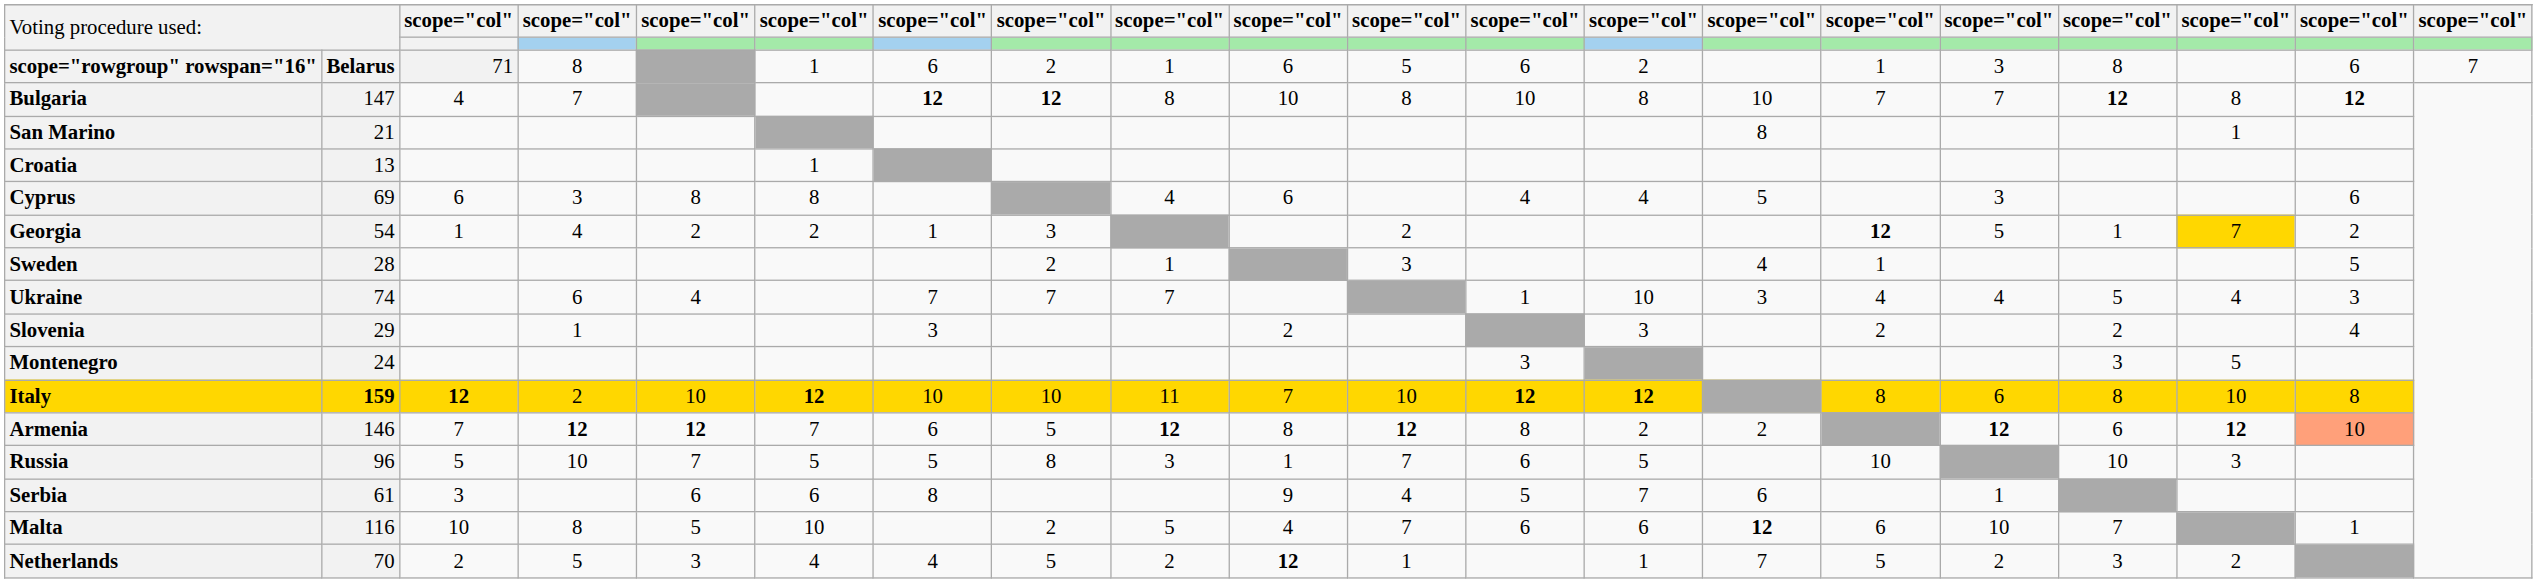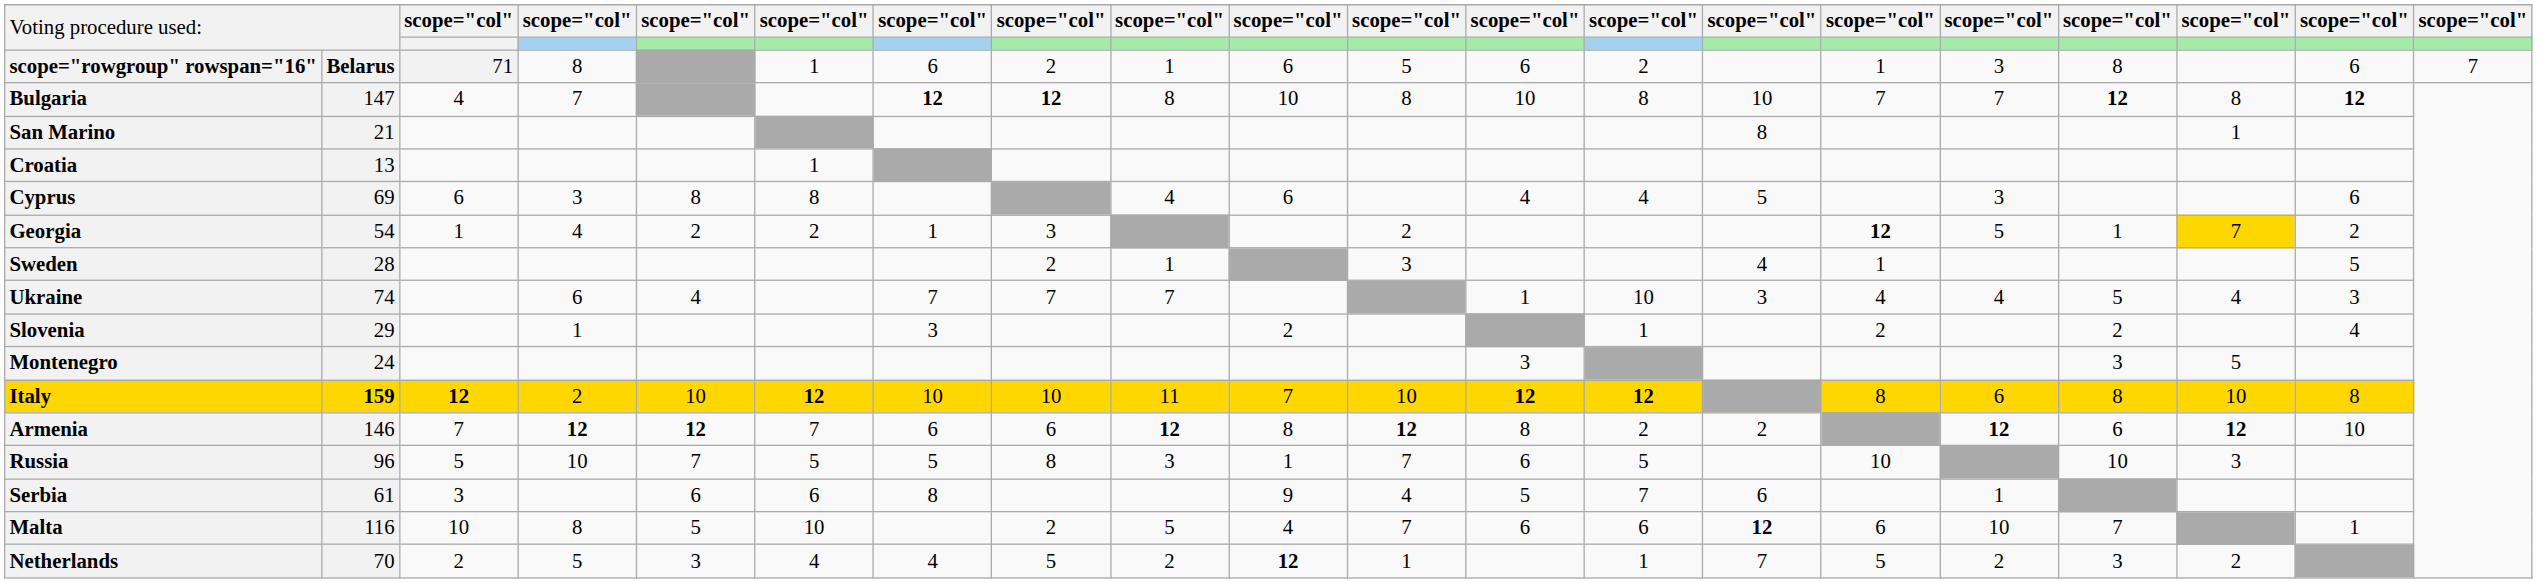Slovenia | column 13: 3 -> 1
Armenia | column 8: 5 -> 6
Armenia | column 19: lightsalmon background -> no background
